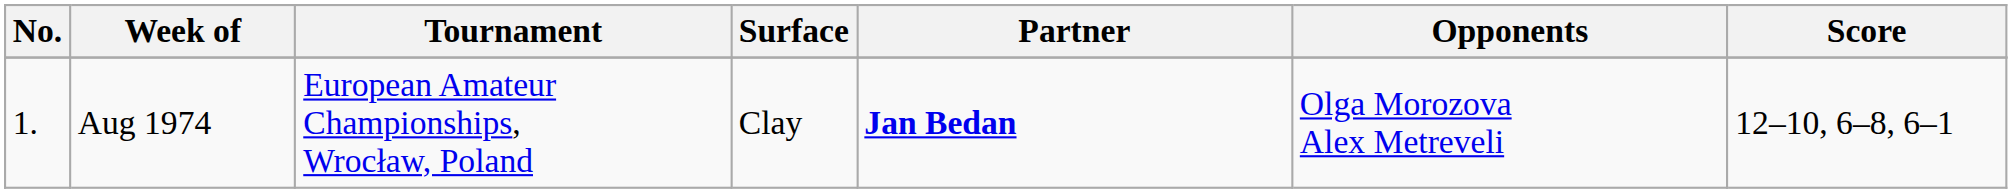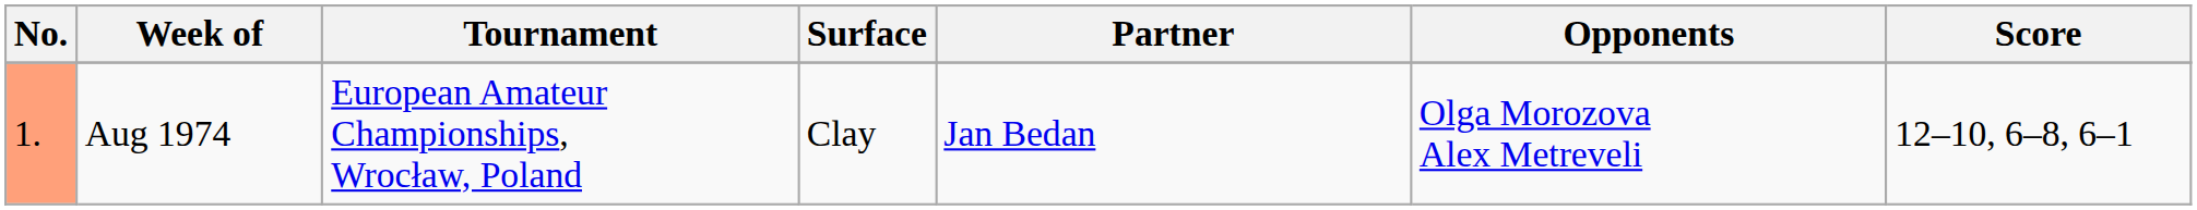Aug 1974 | No.: no background -> lightsalmon background
Aug 1974 | Partner: bold -> normal
